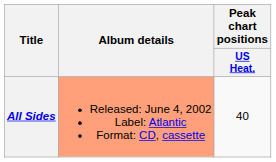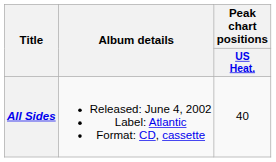row 3 | Album details: lightsalmon background -> no background
